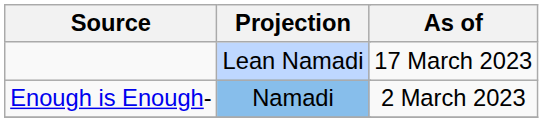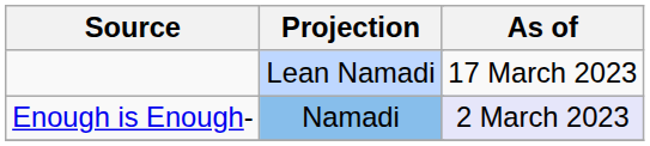Enough is Enough- | As of: no background -> lavender background
